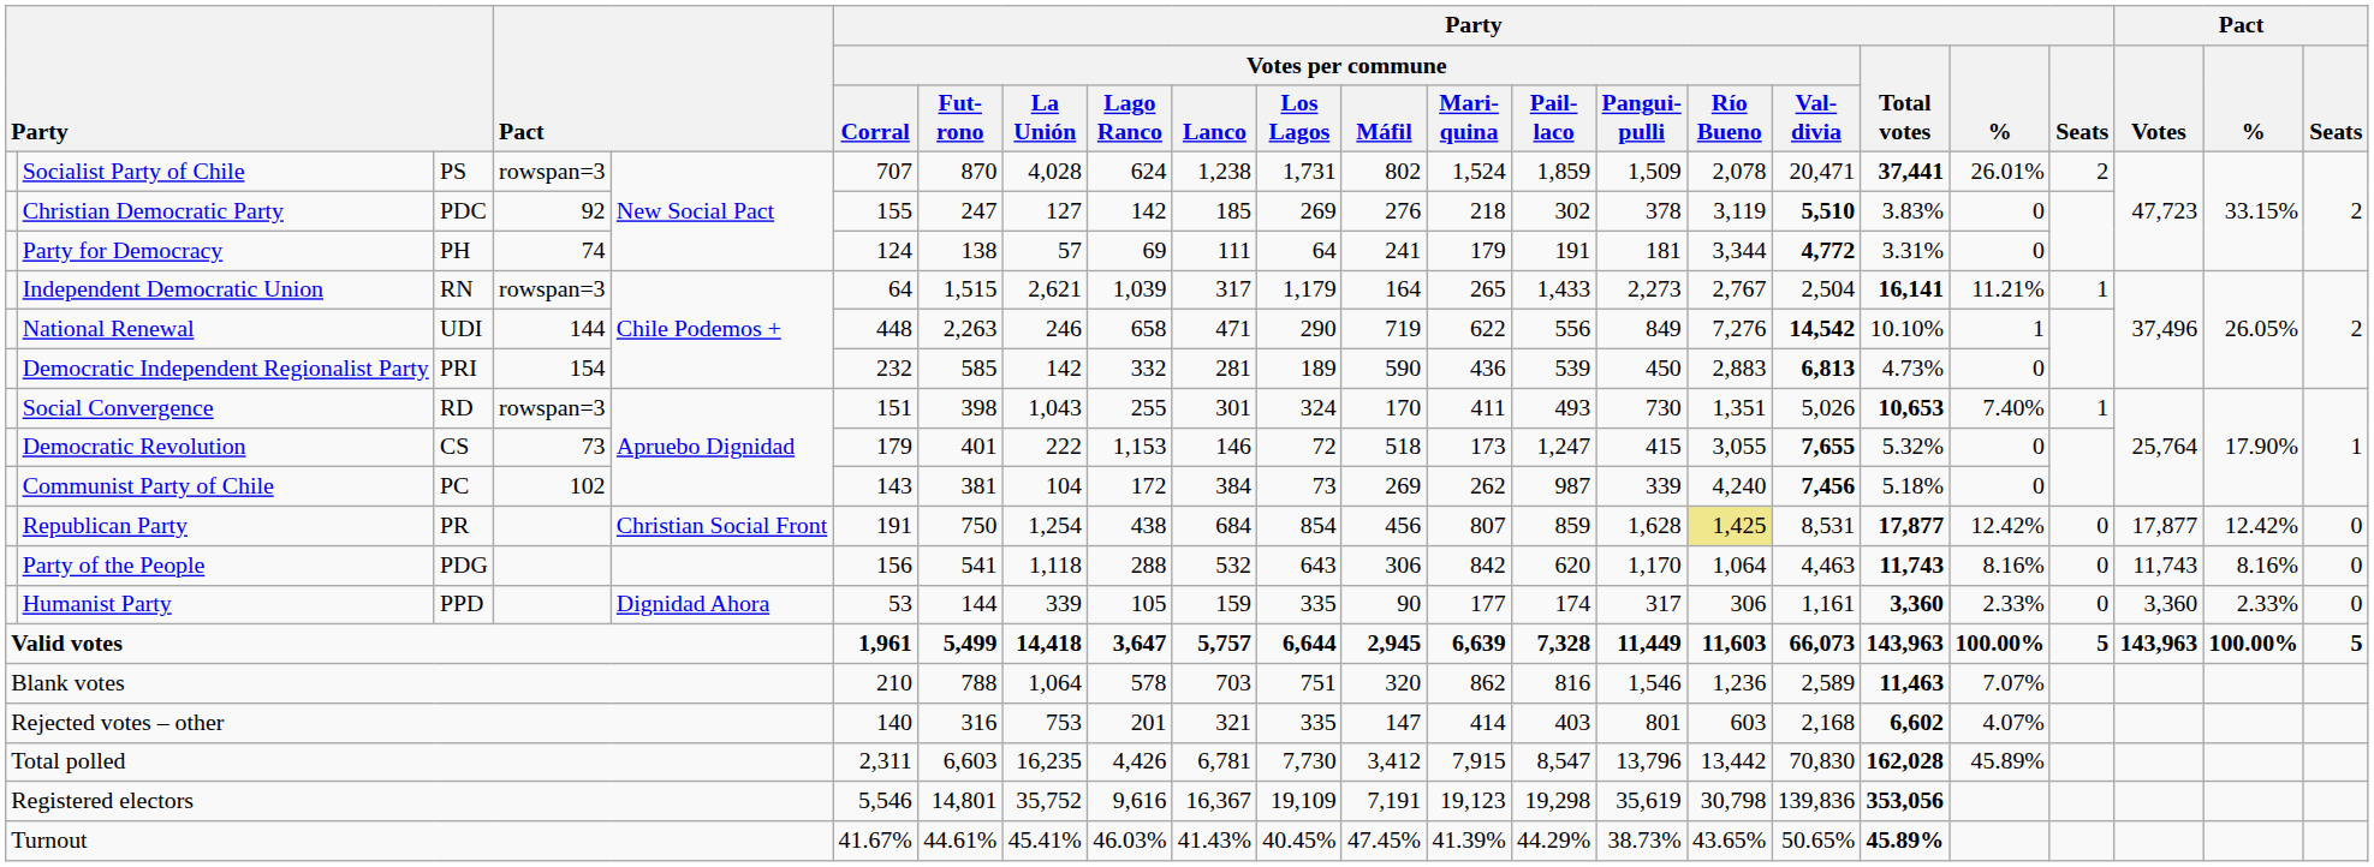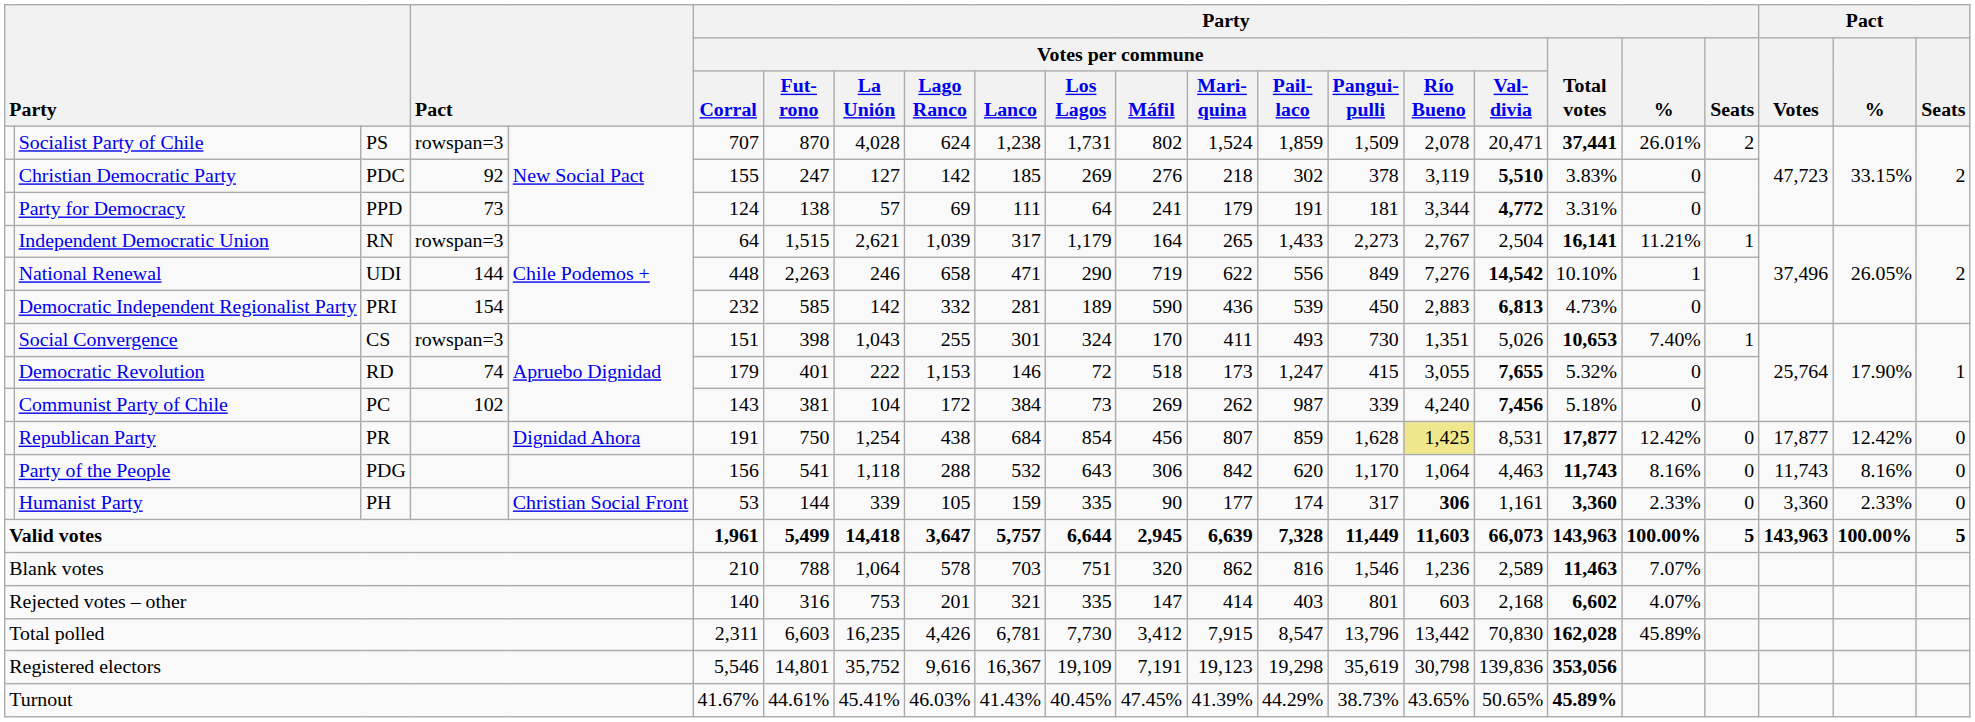Party for Democracy | column 3: PH -> PPD
Party for Democracy | column 4: 74 -> 73
Social Convergence | column 3: RD -> CS
Democratic Revolution | column 3: CS -> RD
Democratic Revolution | column 4: 73 -> 74
Republican Party | column 5: Christian Social Front -> Dignidad Ahora
Humanist Party | column 3: PPD -> PH
Humanist Party | column 5: Dignidad Ahora -> Christian Social Front
Humanist Party | Party / Votes per commune / Río Bueno: normal -> bold
